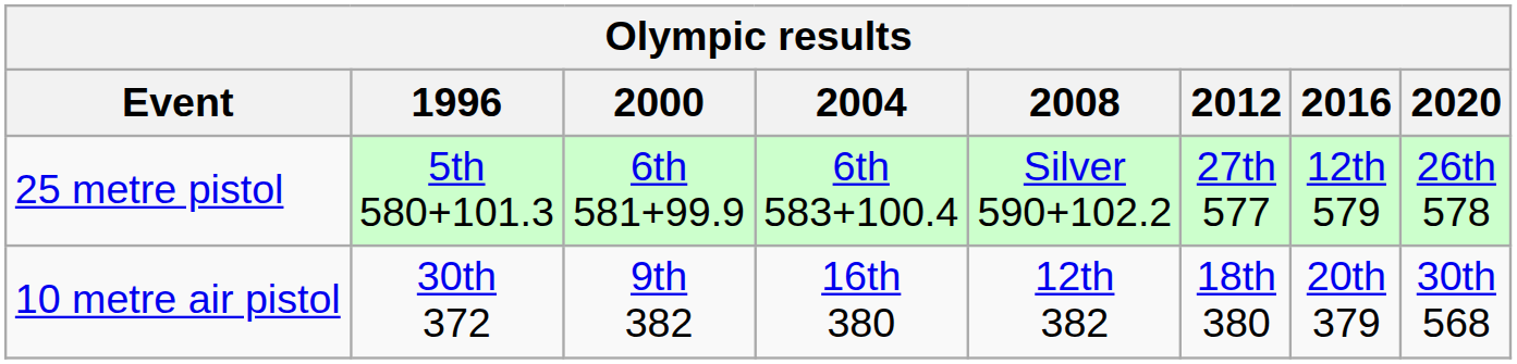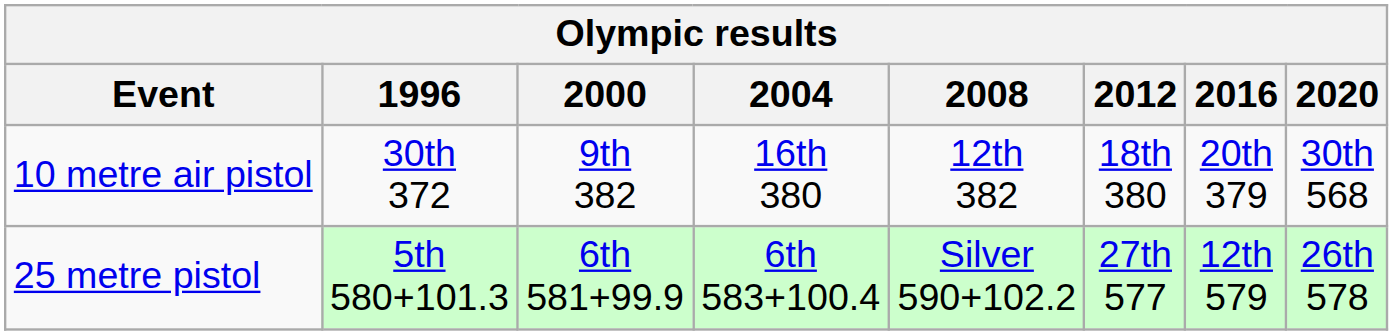rows swapped: 25 metre pistol <-> 10 metre air pistol
